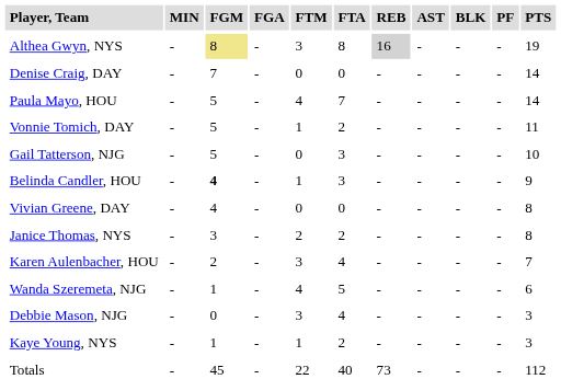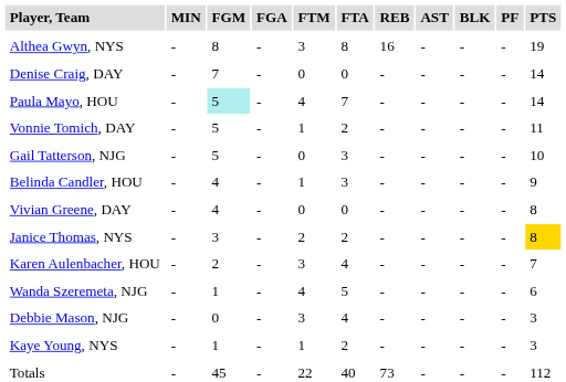Althea Gwyn, NYS | FGM: khaki background -> no background
Althea Gwyn, NYS | REB: lightgrey background -> no background
Paula Mayo, HOU | FGM: no background -> paleturquoise background
Belinda Candler, HOU | FGM: bold -> normal
Janice Thomas, NYS | PTS: no background -> gold background
